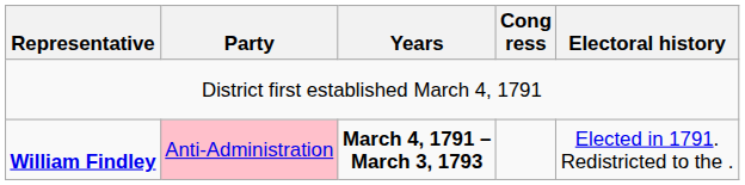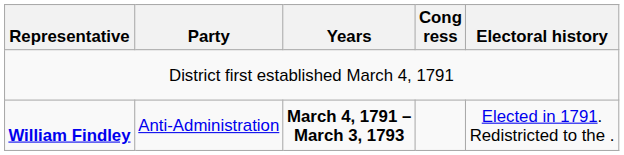William Findley | Party: pink background -> no background
